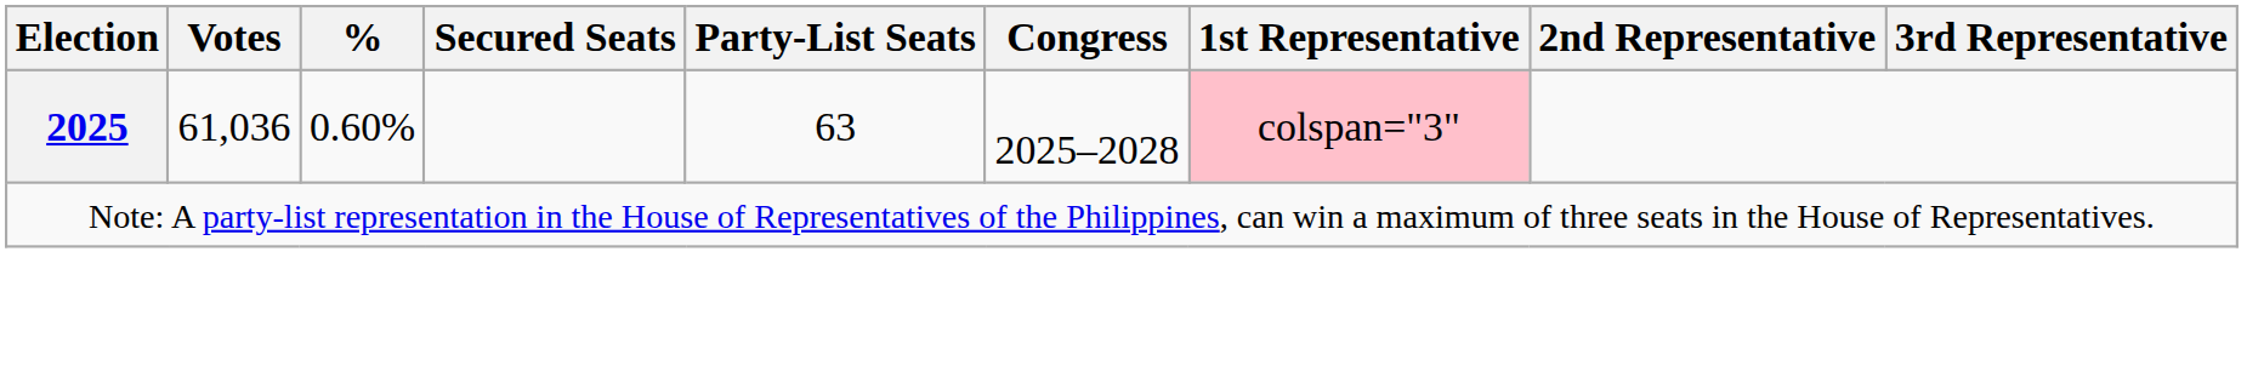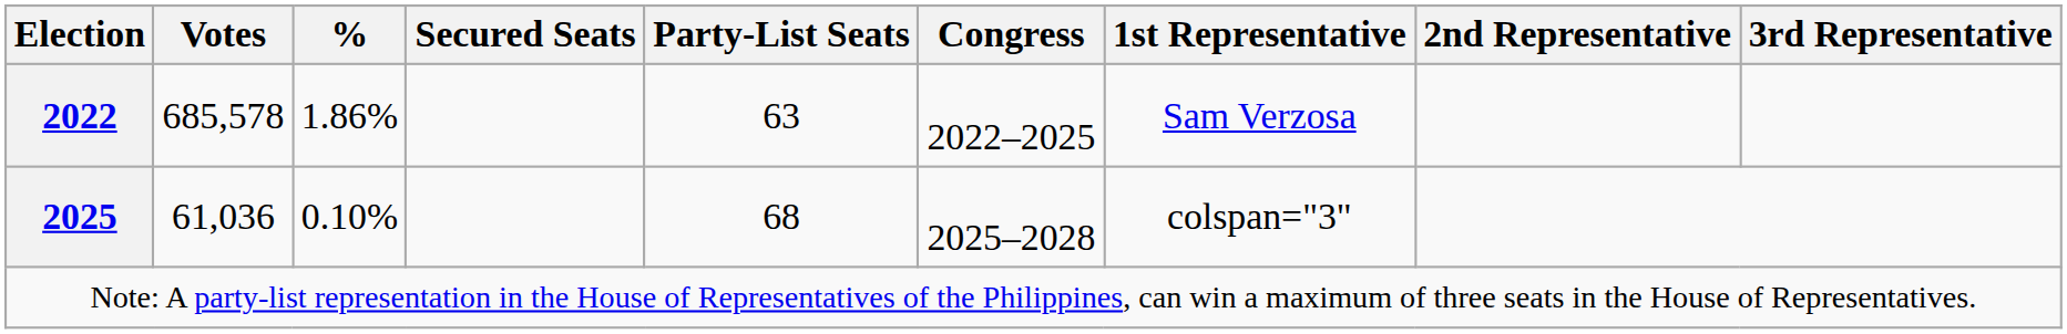+ row: 2022 | 685,578 | 1.86% | 63 | 2022–2025 | Sam Verzosa
2025 | %: 0.60% -> 0.10%
2025 | Party-List Seats: 63 -> 68
2025 | 1st Representative: pink background -> no background
